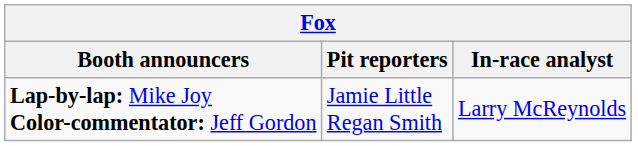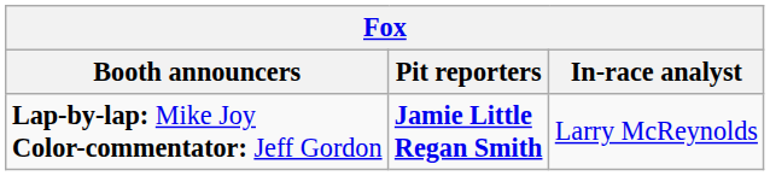Lap-by-lap: Mike Joy Color-commentator: Jeff Gordon | Pit reporters: normal -> bold
